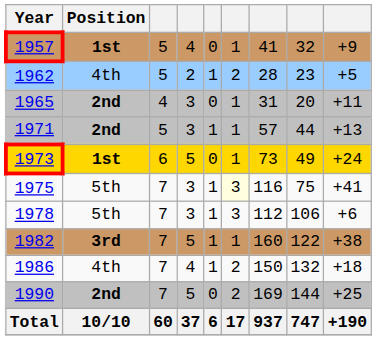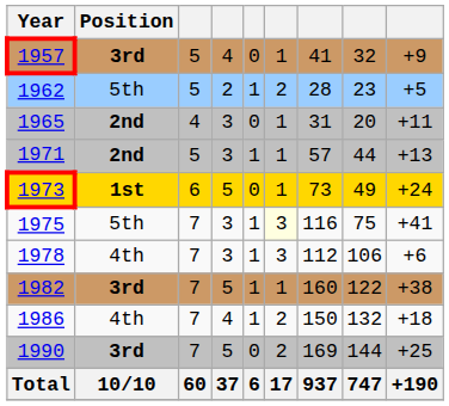1957 | Position: 1st -> 3rd
1962 | Position: 4th -> 5th
1978 | Position: 5th -> 4th
1990 | Position: 2nd -> 3rd
